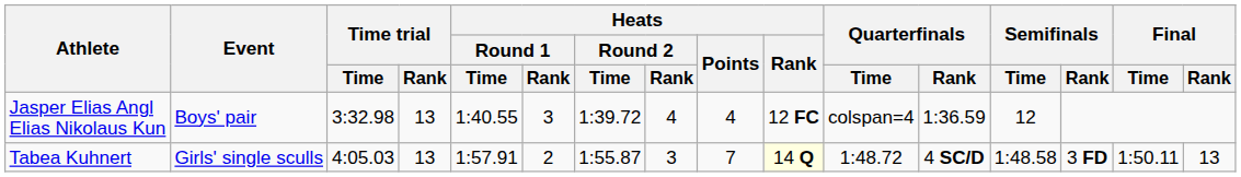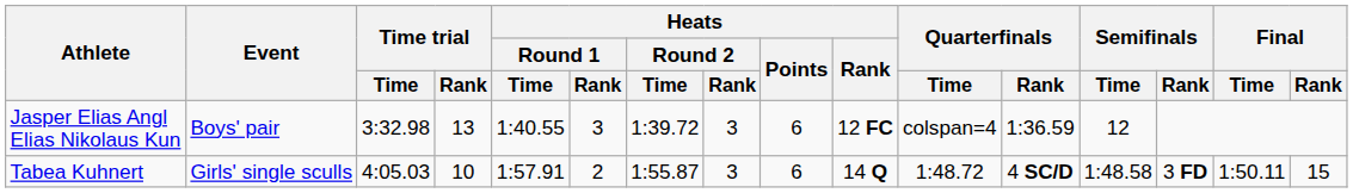Jasper Elias Angl Elias Nikolaus Kun | Heats / Round 2 / Rank: 4 -> 3
Jasper Elias Angl Elias Nikolaus Kun | Heats / Points: 4 -> 6
Tabea Kuhnert | Time trial / Rank: 13 -> 10
Tabea Kuhnert | Heats / Points: 7 -> 6
Tabea Kuhnert | Heats / Rank: lightyellow background -> no background
Tabea Kuhnert | Final / Rank: 13 -> 15
